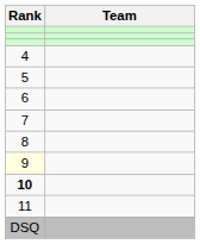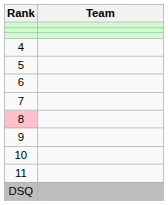row 9 | Rank: no background -> pink background
row 10 | Rank: lightyellow background -> no background
row 11 | Rank: bold -> normal
